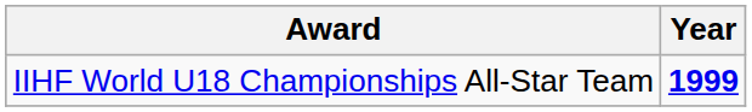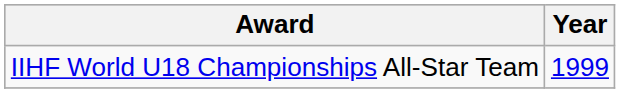row 2 | Year: bold -> normal
